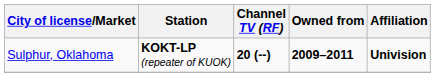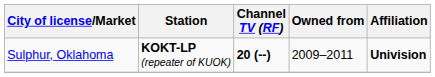Sulphur, Oklahoma | Owned from: bold -> normal
